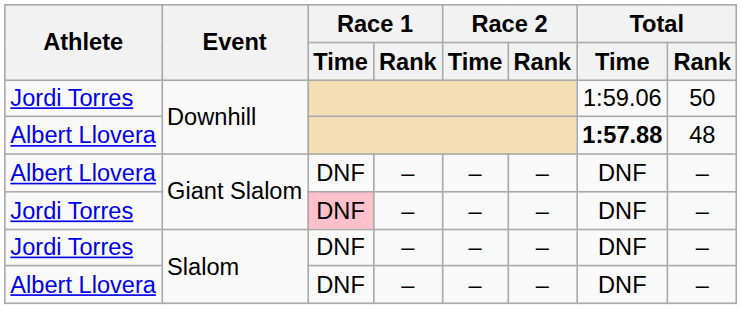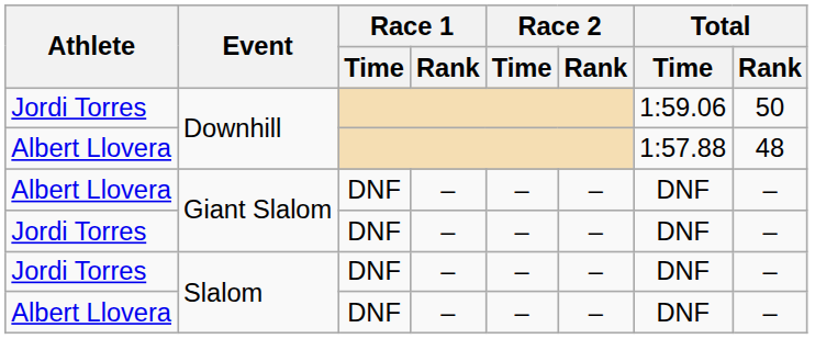Albert Llovera / Downhill | Total / Time: bold -> normal
Jordi Torres / Giant Slalom | Race 1 / Time: pink background -> no background
